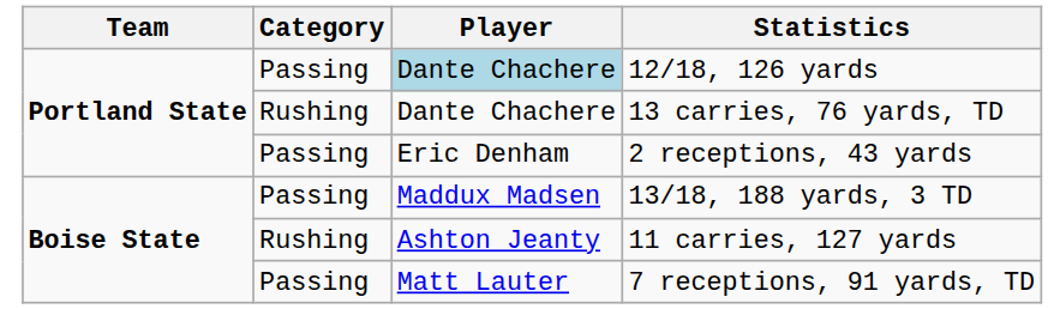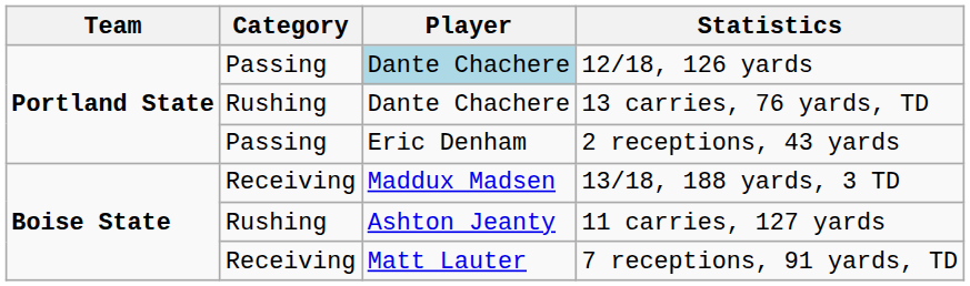13/18, 188 yards, 3 TD | Category: Passing -> Receiving
7 receptions, 91 yards, TD | Category: Passing -> Receiving
